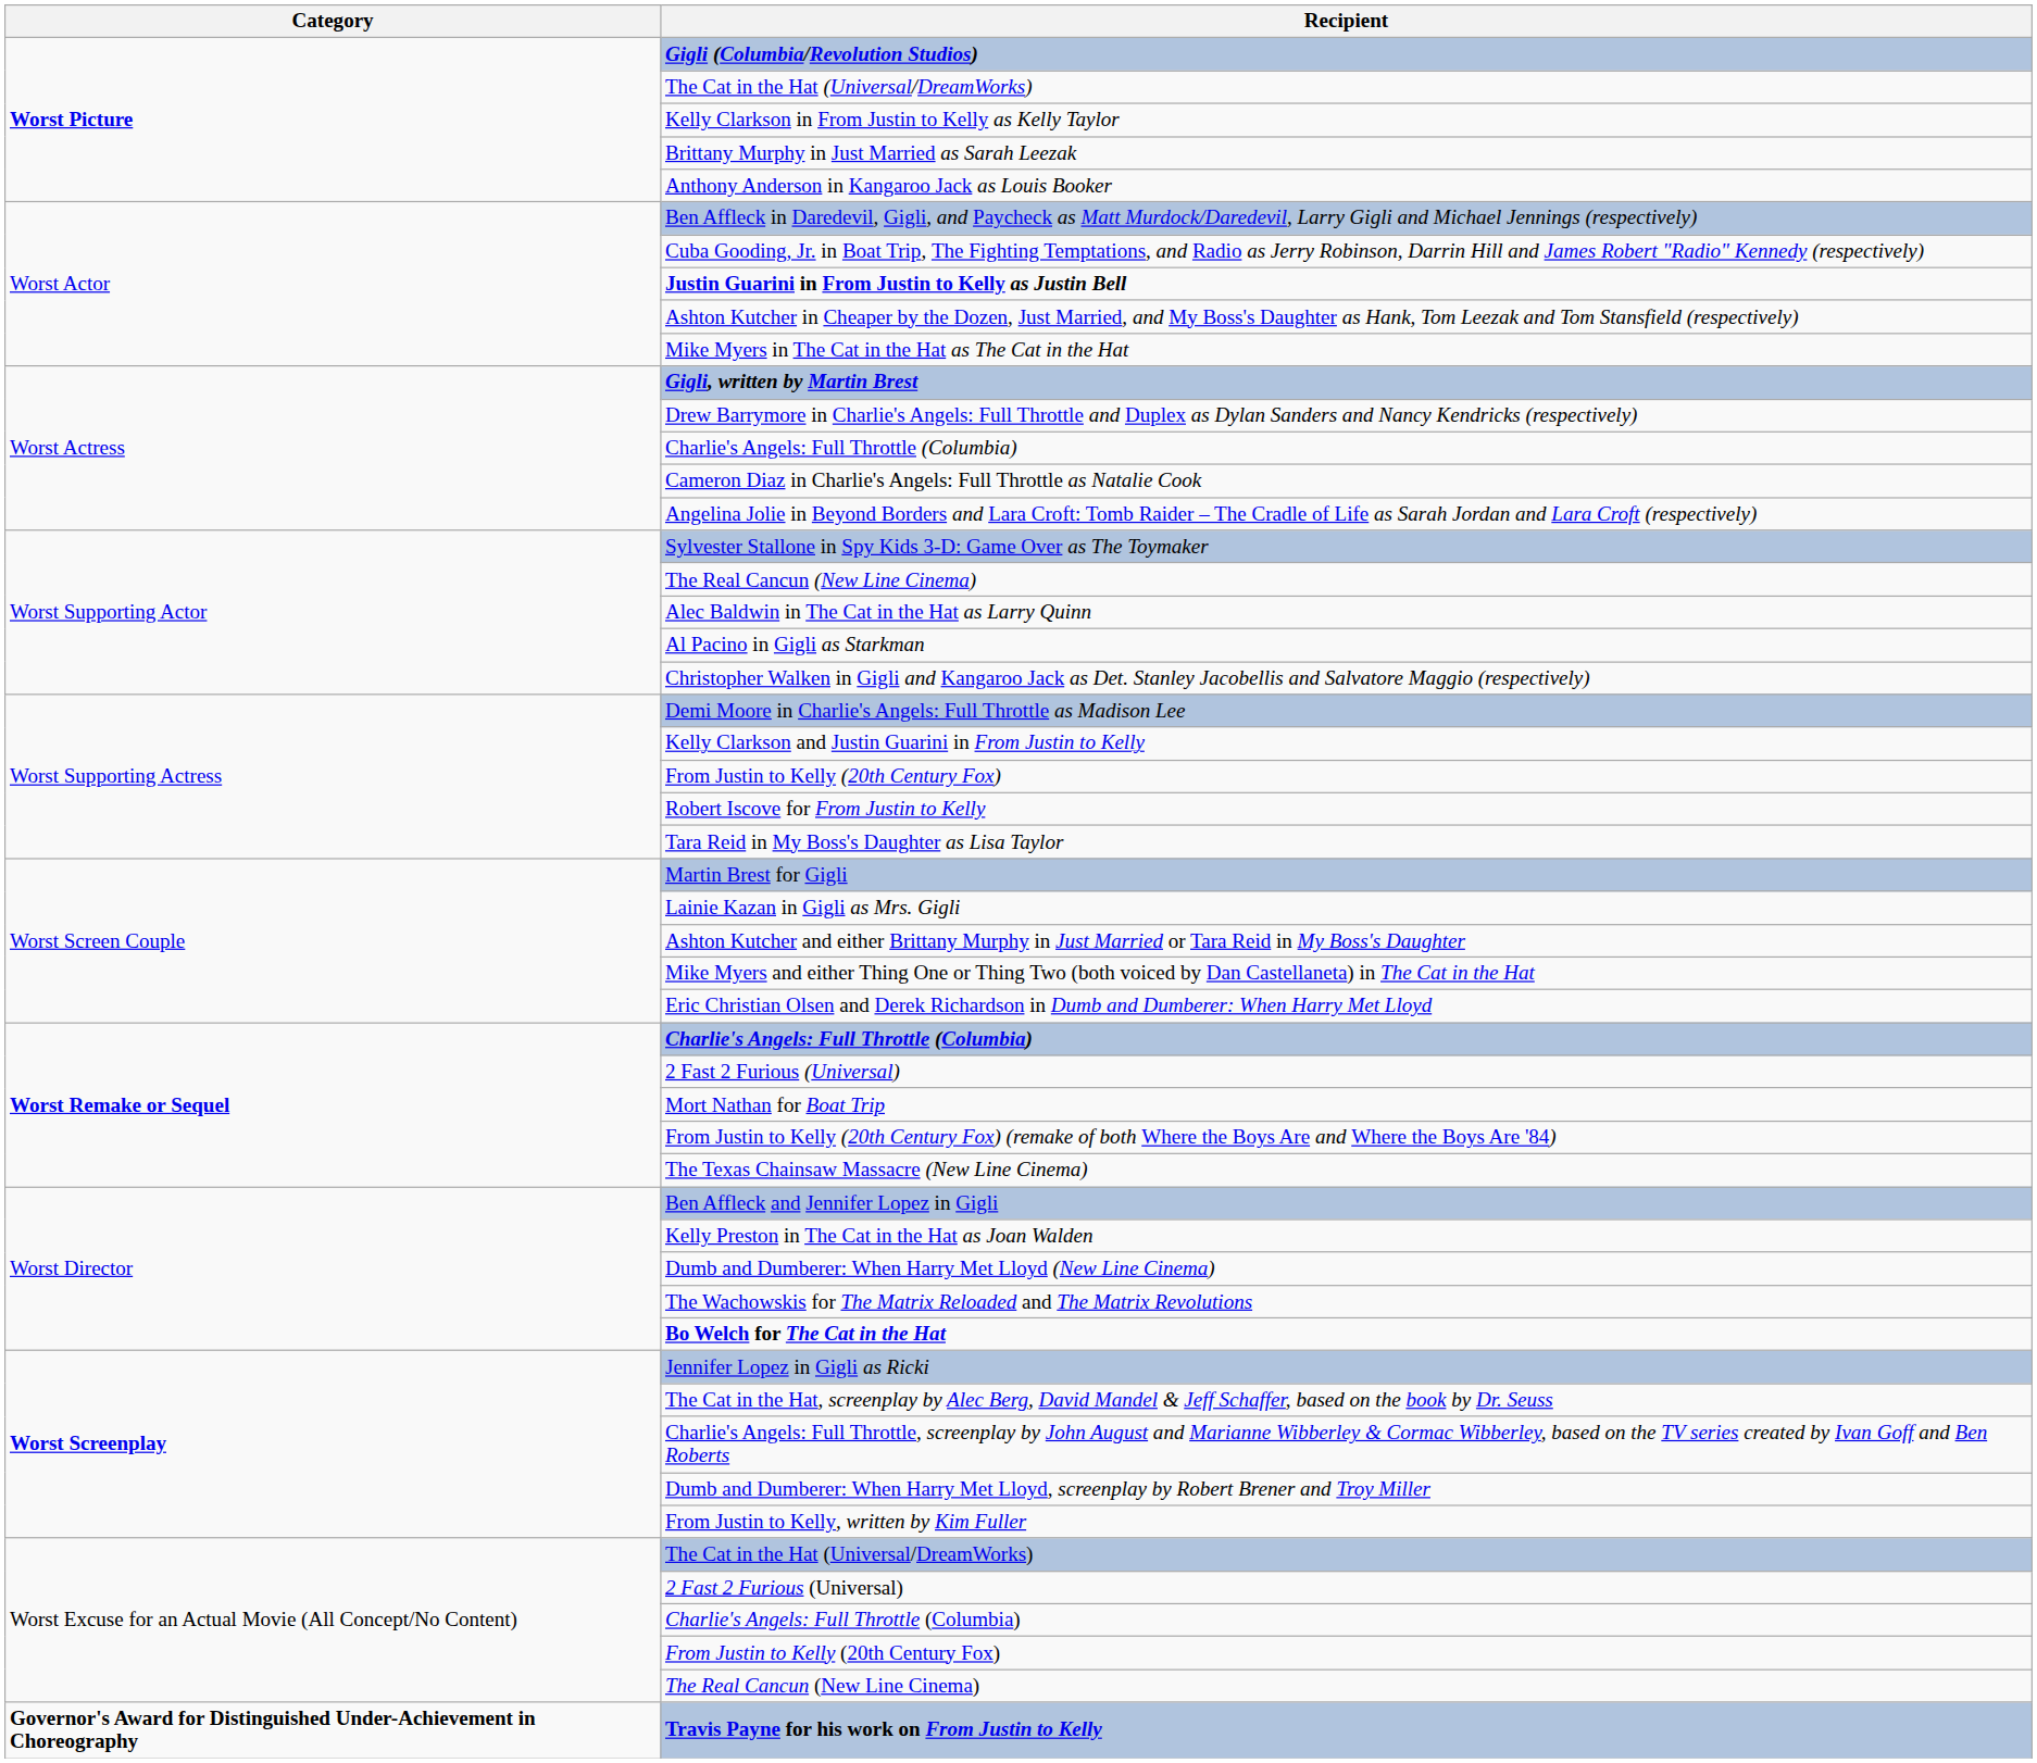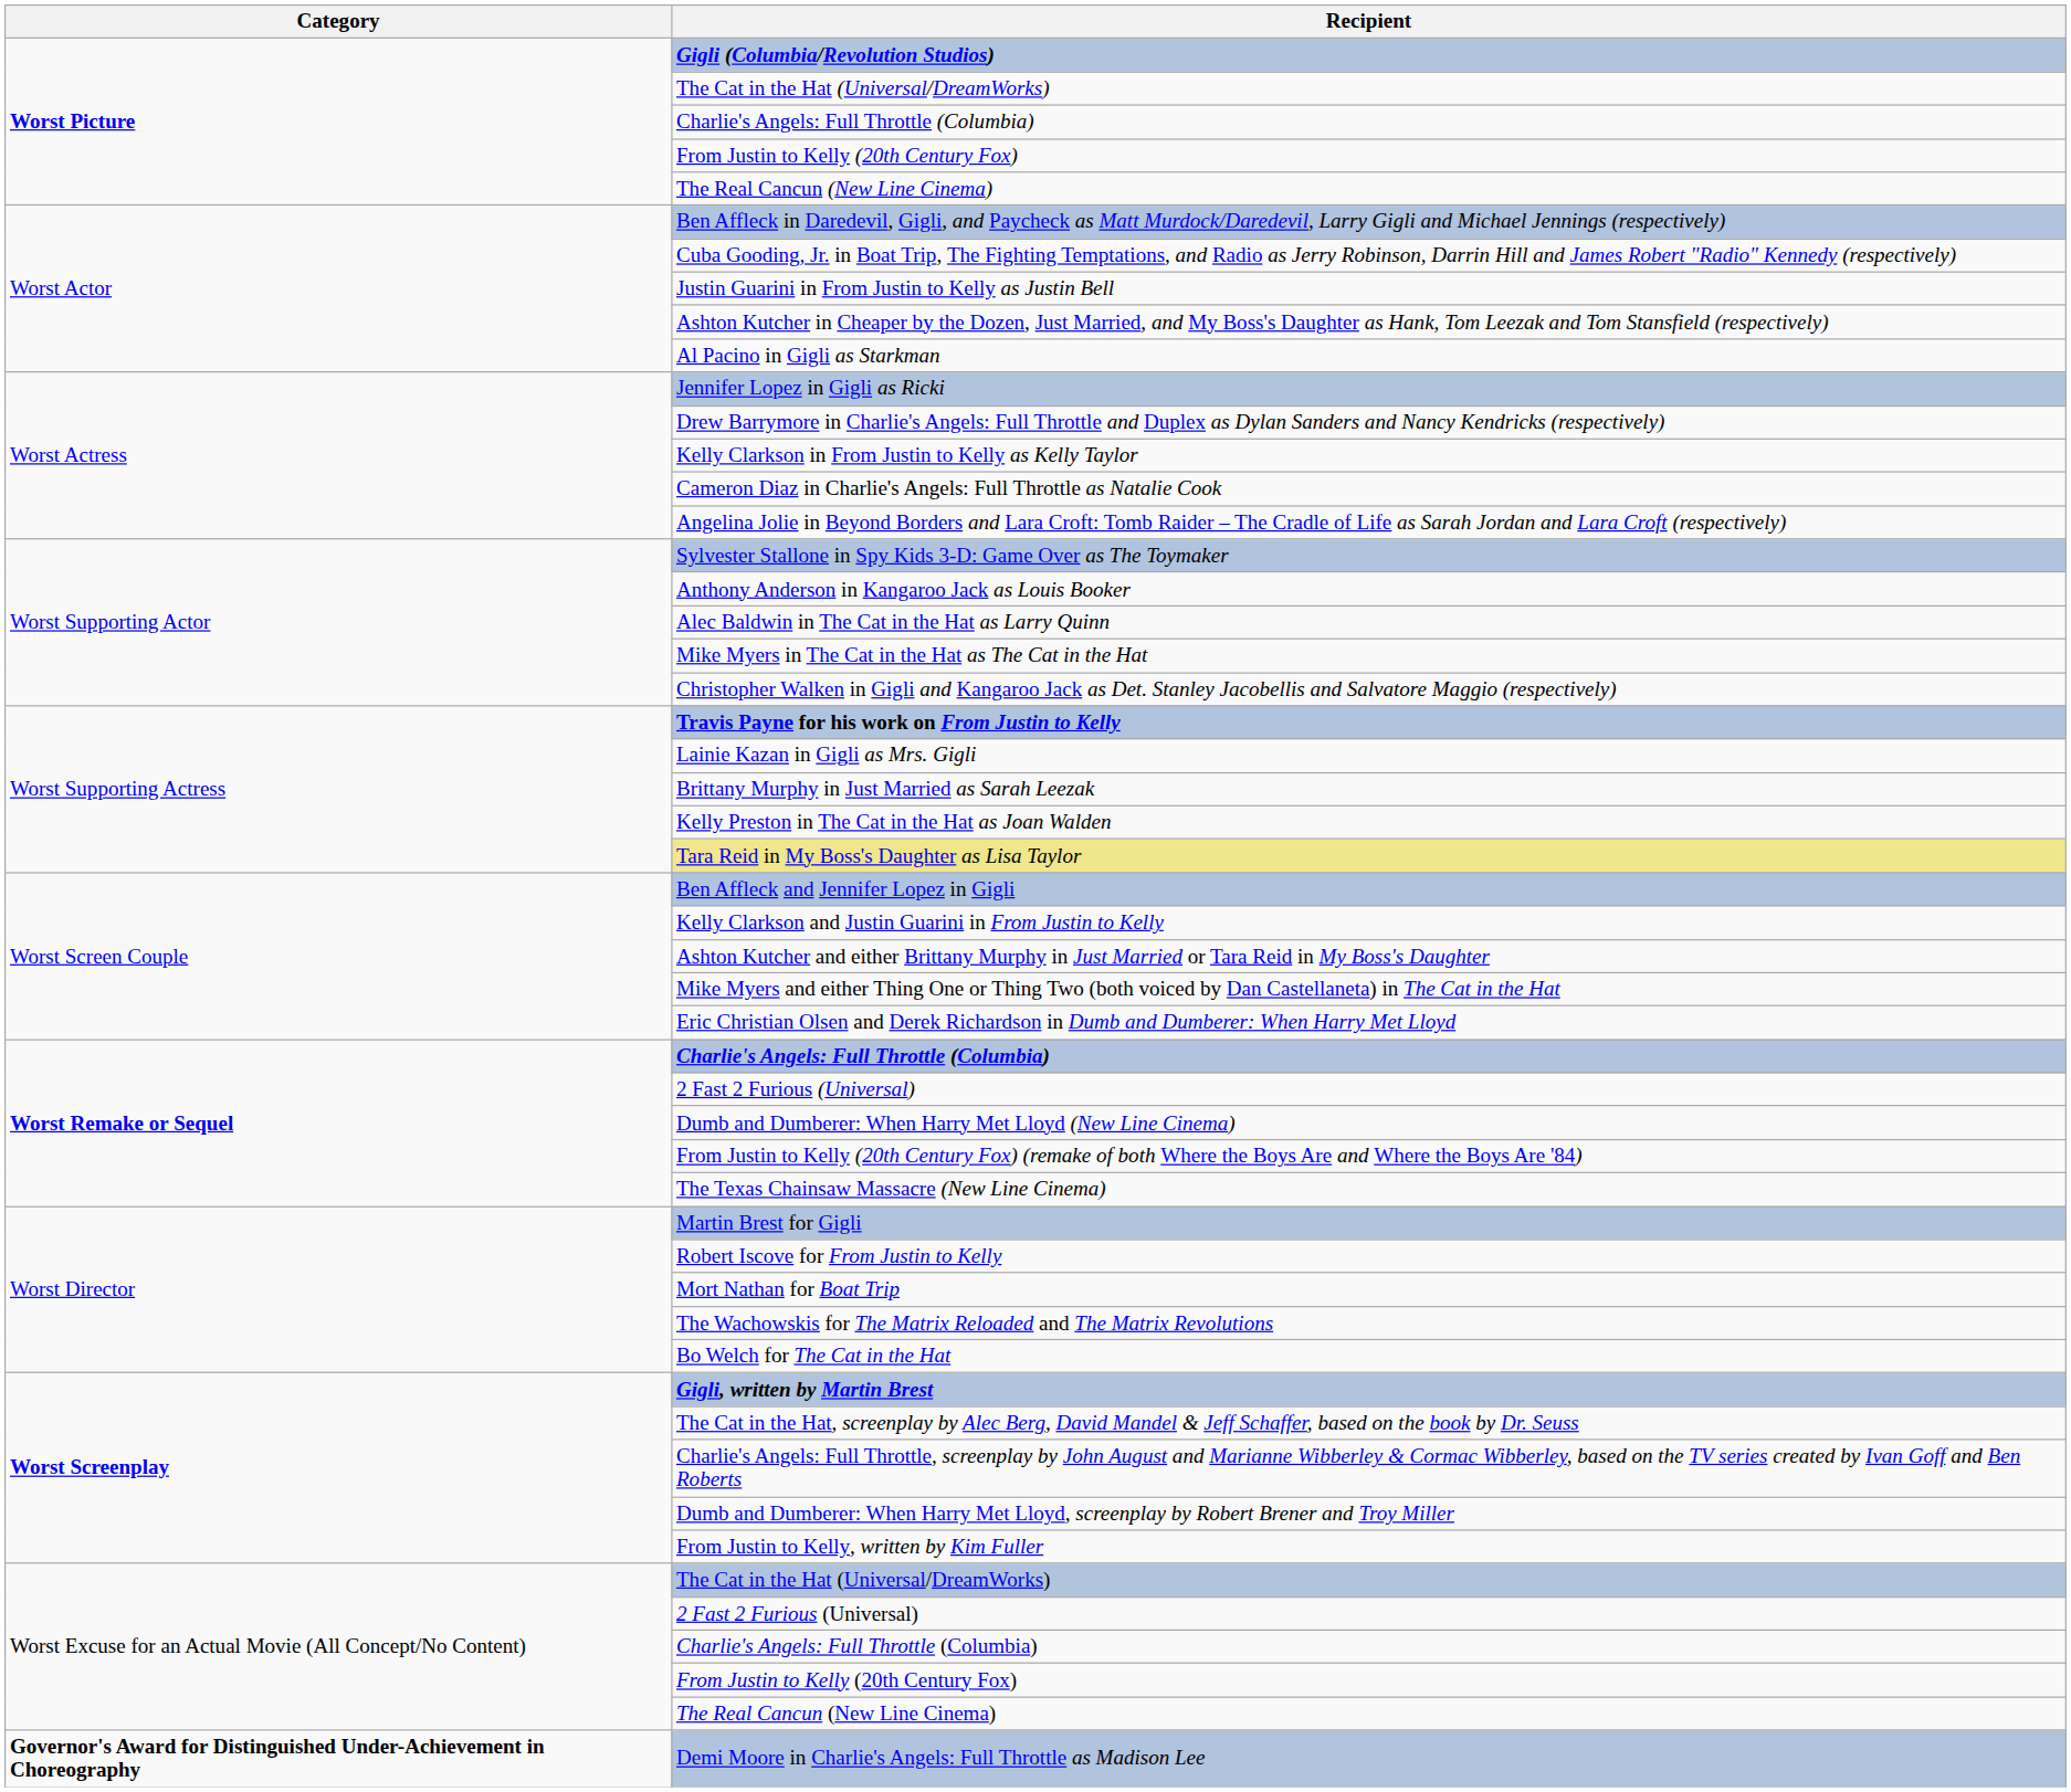row 4 | Recipient: Kelly Clarkson in From Justin to Kelly as Kelly Taylor -> Charlie's Angels: Full Throttle (Columbia)
row 5 | Recipient: Brittany Murphy in Just Married as Sarah Leezak -> From Justin to Kelly (20th Century Fox)
row 6 | Recipient: Anthony Anderson in Kangaroo Jack as Louis Booker -> The Real Cancun (New Line Cinema)
row 9 | Recipient: bold -> normal
row 11 | Recipient: Mike Myers in The Cat in the Hat as The Cat in the Hat -> Al Pacino in Gigli as Starkman
row 12 | Recipient: Gigli, written by Martin Brest -> Jennifer Lopez in Gigli as Ricki
row 14 | Recipient: Charlie's Angels: Full Throttle (Columbia) -> Kelly Clarkson in From Justin to Kelly as Kelly Taylor
row 18 | Recipient: The Real Cancun (New Line Cinema) -> Anthony Anderson in Kangaroo Jack as Louis Booker
row 20 | Recipient: Al Pacino in Gigli as Starkman -> Mike Myers in The Cat in the Hat as The Cat in the Hat
row 22 | Recipient: Demi Moore in Charlie's Angels: Full Throttle as Madison Lee -> Travis Payne for his work on From Justin to Kelly
row 23 | Recipient: Kelly Clarkson and Justin Guarini in From Justin to Kelly -> Lainie Kazan in Gigli as Mrs. Gigli
row 24 | Recipient: From Justin to Kelly (20th Century Fox) -> Brittany Murphy in Just Married as Sarah Leezak
row 25 | Recipient: Robert Iscove for From Justin to Kelly -> Kelly Preston in The Cat in the Hat as Joan Walden
row 26 | Recipient: no background -> khaki background
row 27 | Recipient: Martin Brest for Gigli -> Ben Affleck and Jennifer Lopez in Gigli
row 28 | Recipient: Lainie Kazan in Gigli as Mrs. Gigli -> Kelly Clarkson and Justin Guarini in From Justin to Kelly
row 34 | Recipient: Mort Nathan for Boat Trip -> Dumb and Dumberer: When Harry Met Lloyd (New Line Cinema)
row 37 | Recipient: Ben Affleck and Jennifer Lopez in Gigli -> Martin Brest for Gigli
row 38 | Recipient: Kelly Preston in The Cat in the Hat as Joan Walden -> Robert Iscove for From Justin to Kelly
row 39 | Recipient: Dumb and Dumberer: When Harry Met Lloyd (New Line Cinema) -> Mort Nathan for Boat Trip
row 41 | Recipient: bold -> normal
row 42 | Recipient: Jennifer Lopez in Gigli as Ricki -> Gigli, written by Martin Brest
row 52 | Recipient: Travis Payne for his work on From Justin to Kelly -> Demi Moore in Charlie's Angels: Full Throttle as Madison Lee
